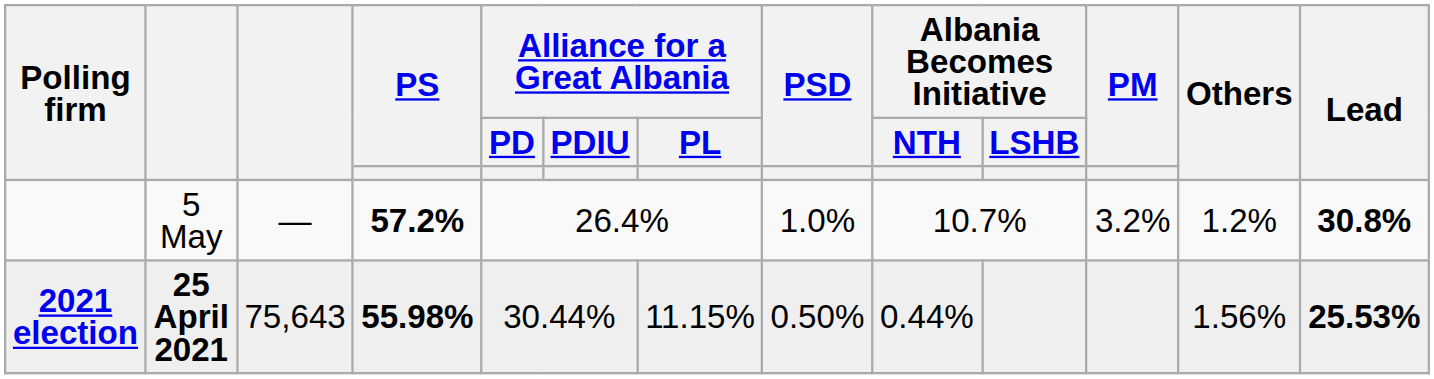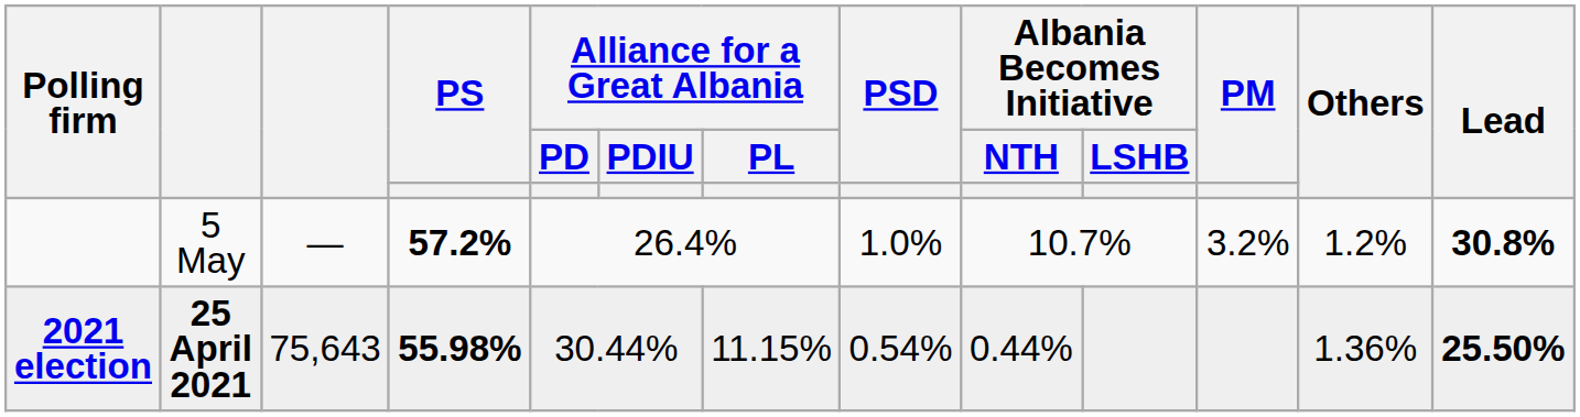2021 election | PSD: 0.50% -> 0.54%
2021 election | Others: 1.56% -> 1.36%
2021 election | Lead: 25.53% -> 25.50%
